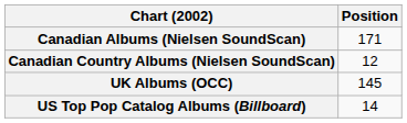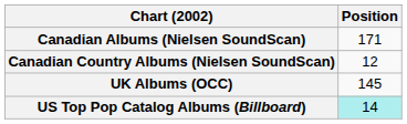US Top Pop Catalog Albums (Billboard) | Position: no background -> paleturquoise background
